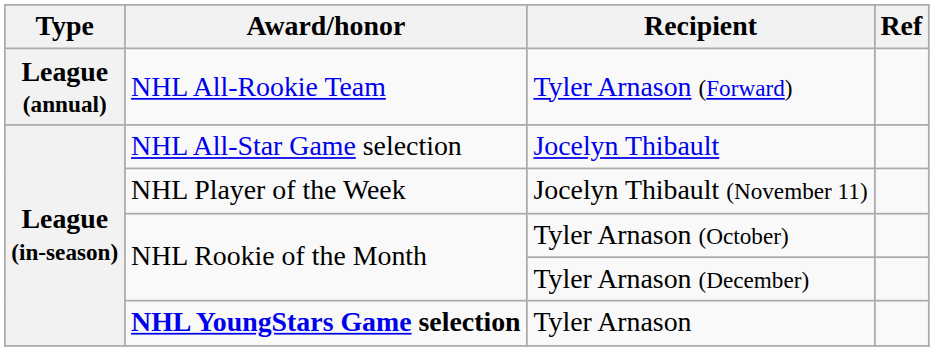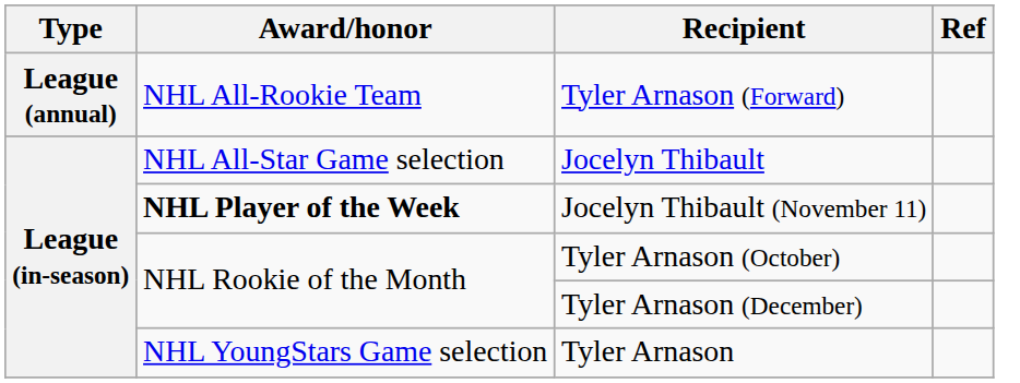Jocelyn Thibault (November 11) | Award/honor: normal -> bold
Tyler Arnason | Award/honor: bold -> normal
